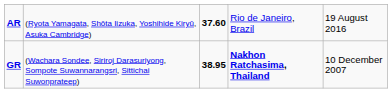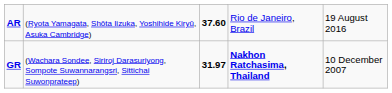GR | column 3: 38.95 -> 31.97
